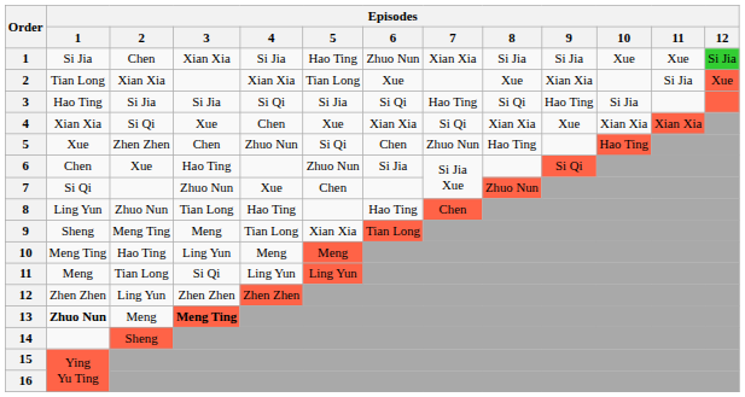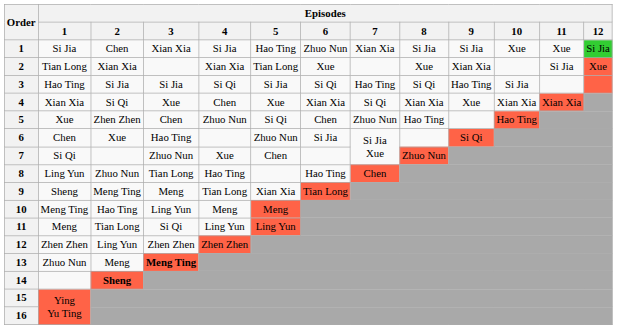13 | Episodes / 1: bold -> normal
14 | Episodes / 2: normal -> bold
